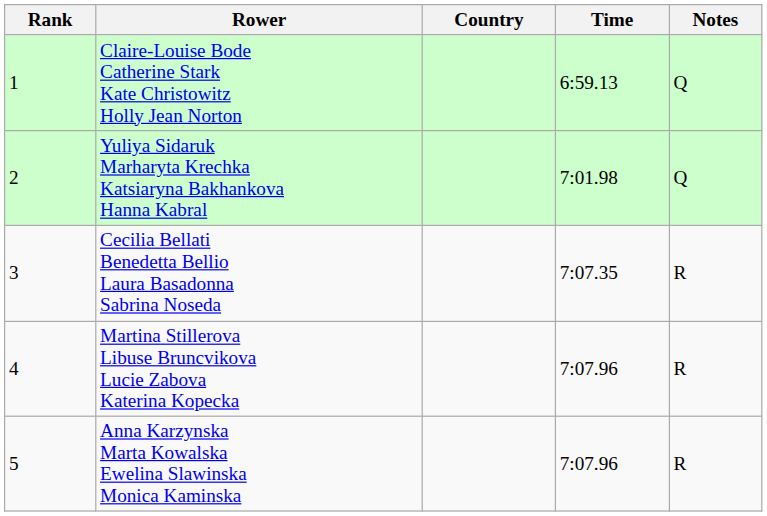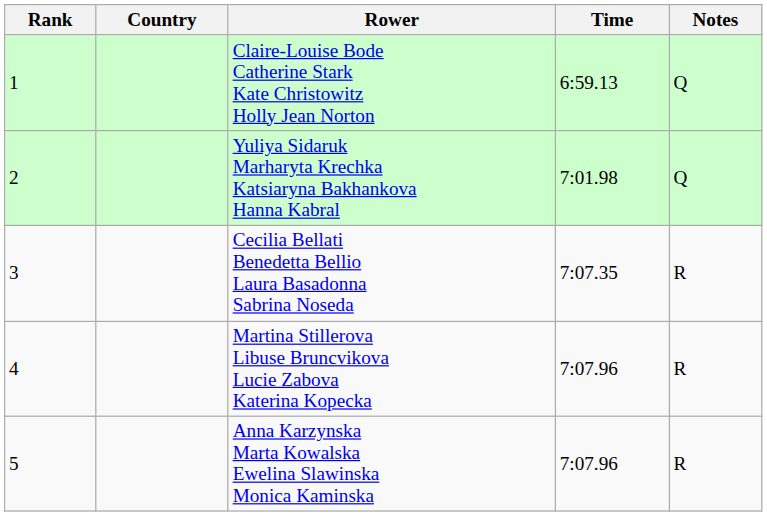columns swapped: Rower <-> Country
